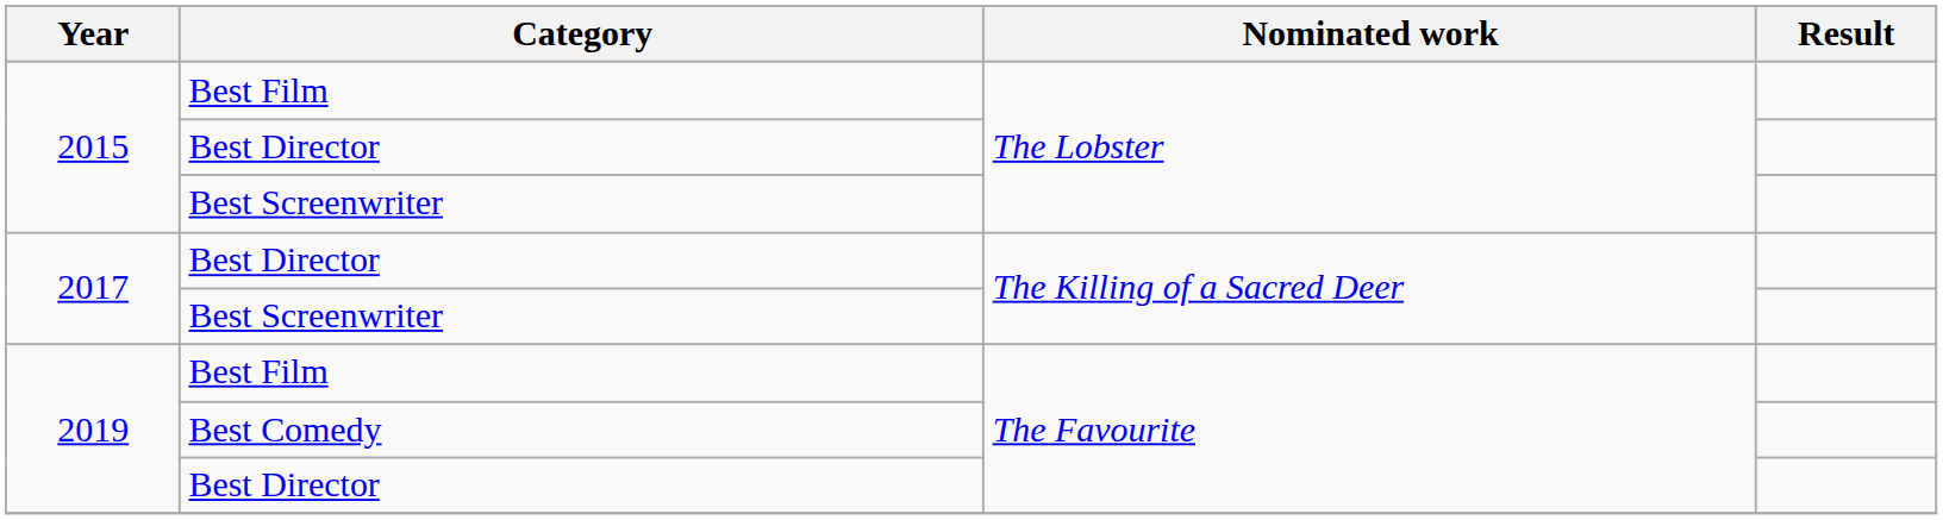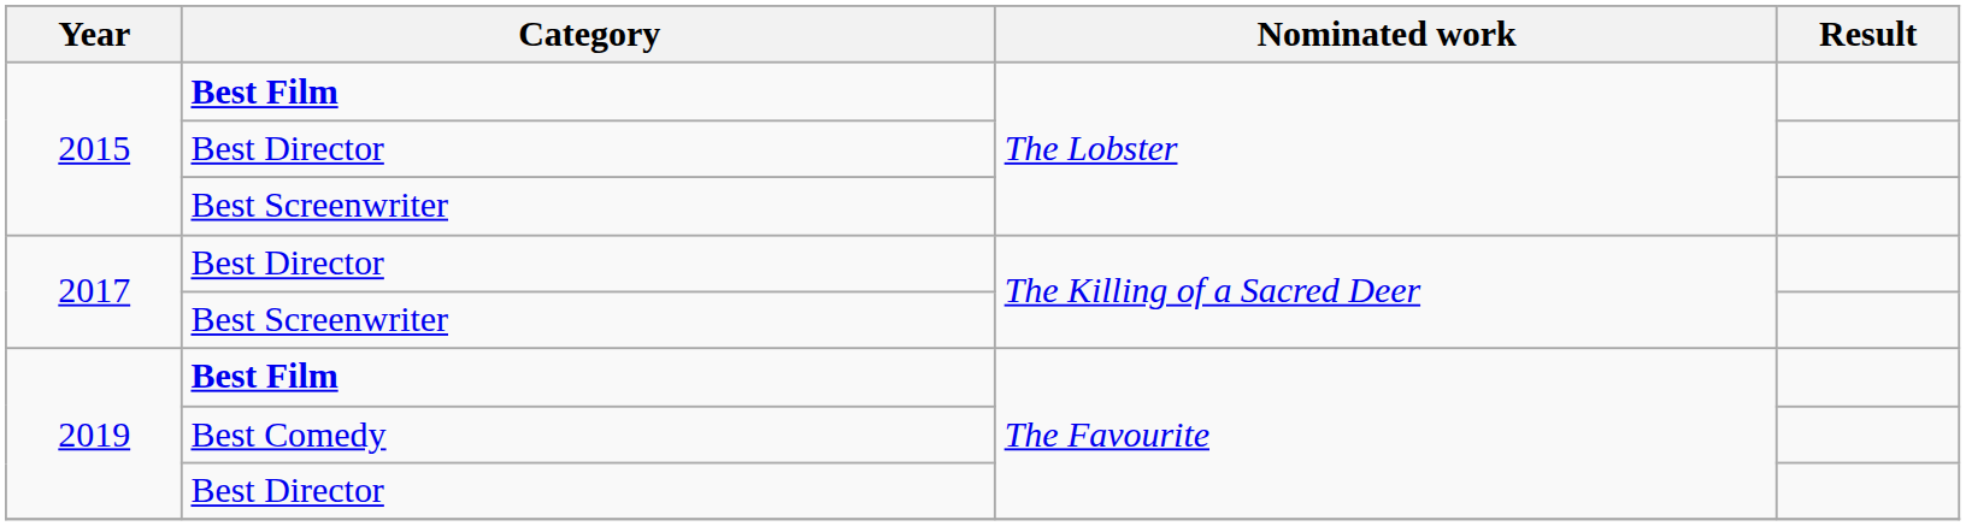2015 / Best Film | Category: normal -> bold
2019 / Best Film | Category: normal -> bold
